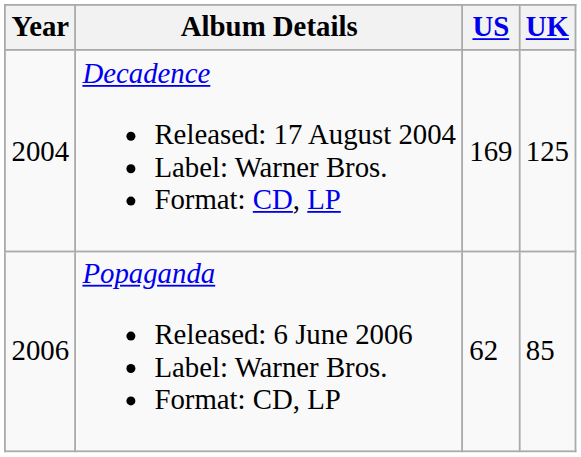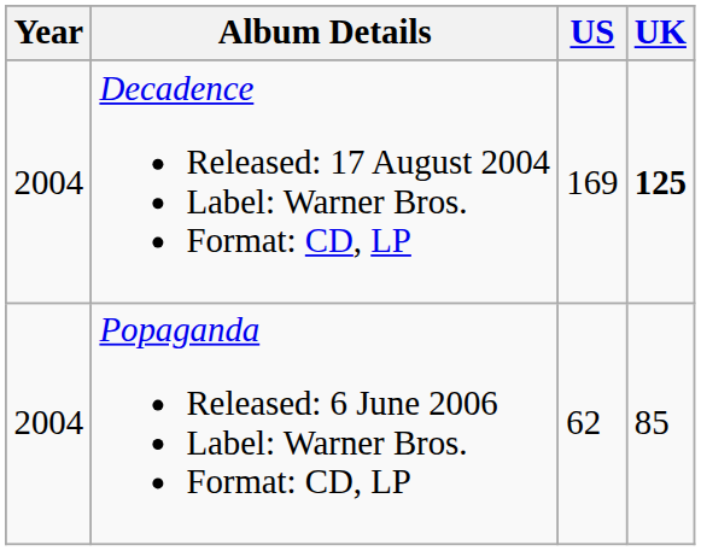row 2 | UK: normal -> bold
row 3 | Year: 2006 -> 2004
